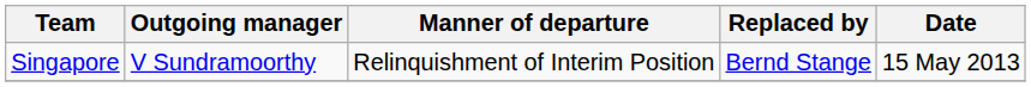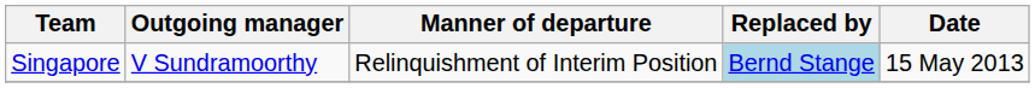Singapore | Replaced by: no background -> lightblue background
